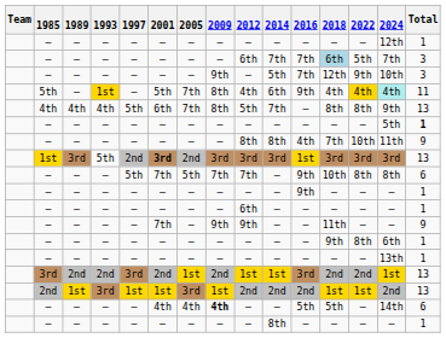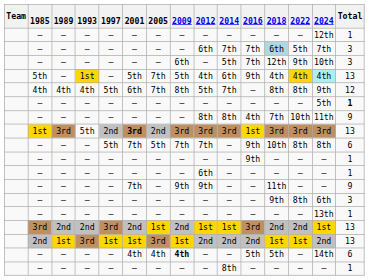row 4 | 2009: 9th -> 6th
row 5 | 2009: 8th -> 5th
row 5 | Total: 11 -> 13
row 6 | Total: 13 -> 12
row 14 | Total: 1 -> 3
